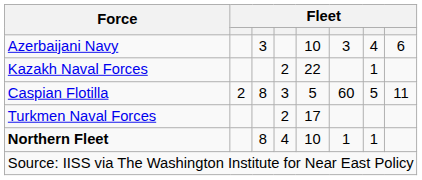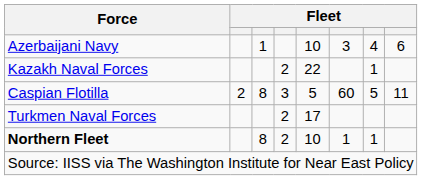Azerbaijani Navy | column 3: 3 -> 1
Northern Fleet | column 4: 4 -> 2
